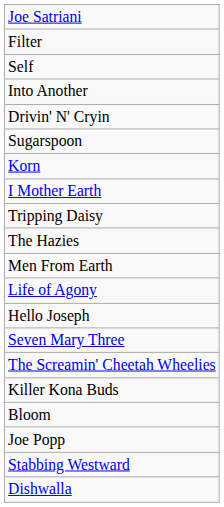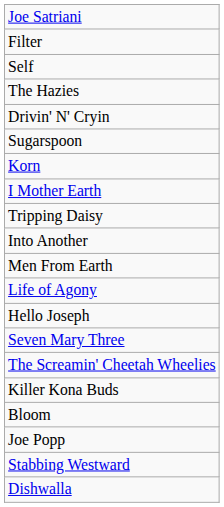row 4 | column 1: Into Another -> The Hazies
row 10 | column 1: The Hazies -> Into Another
